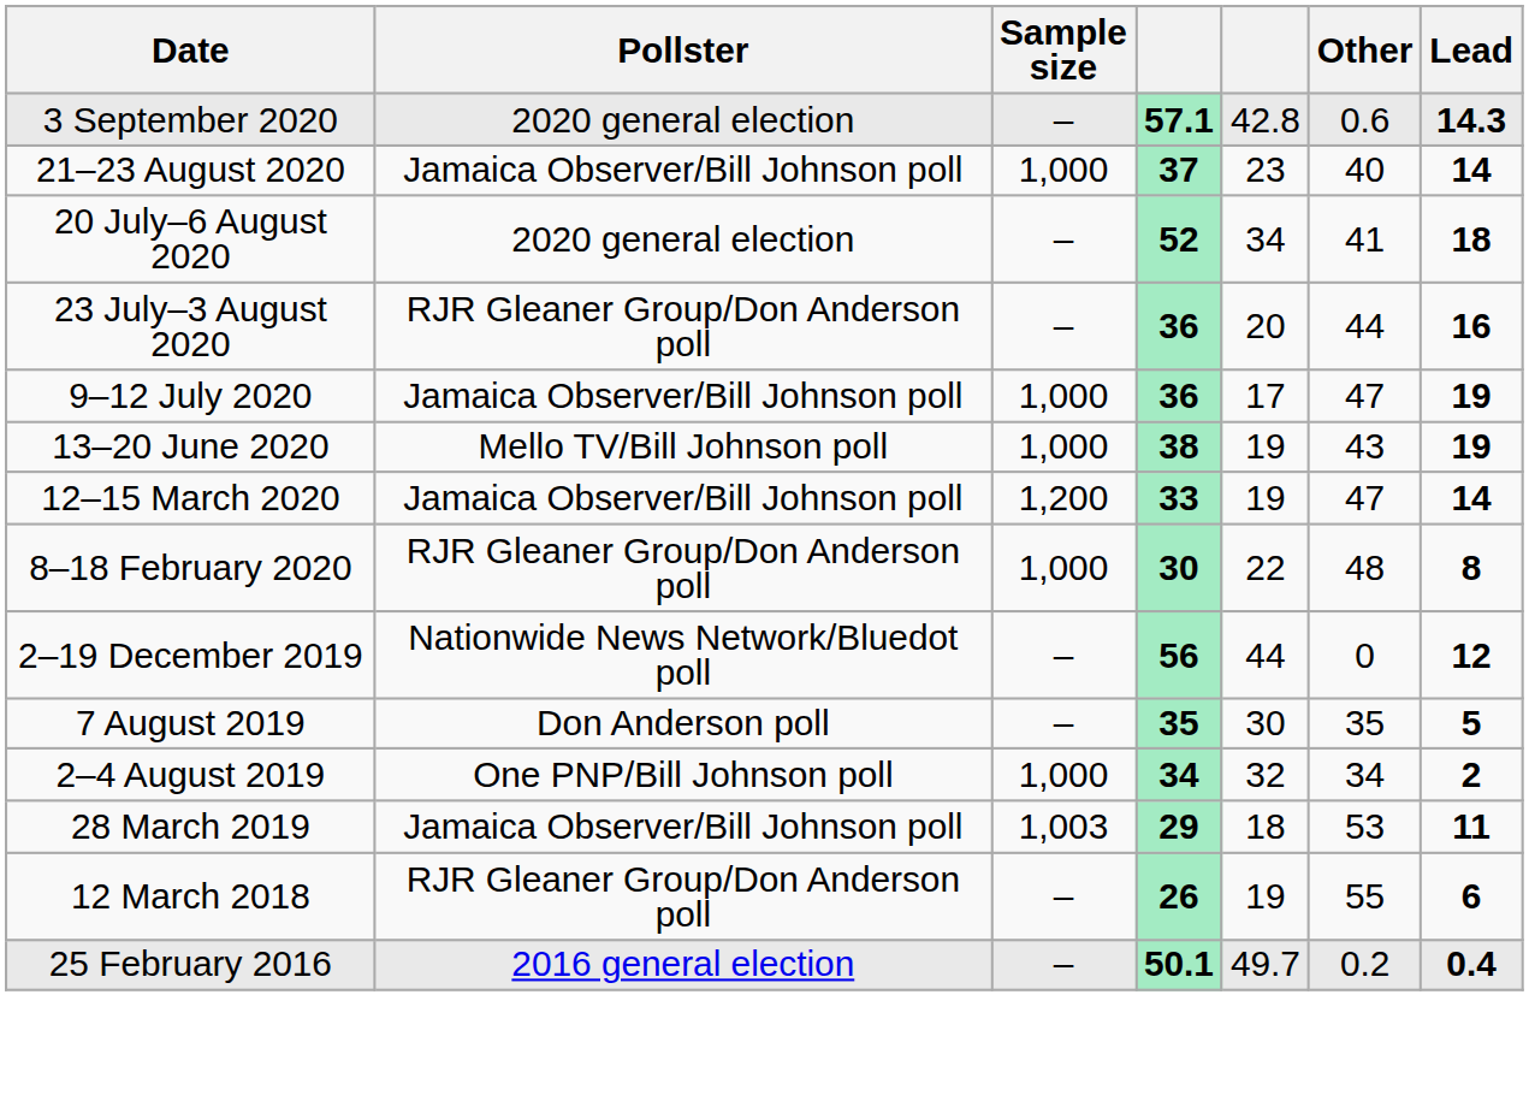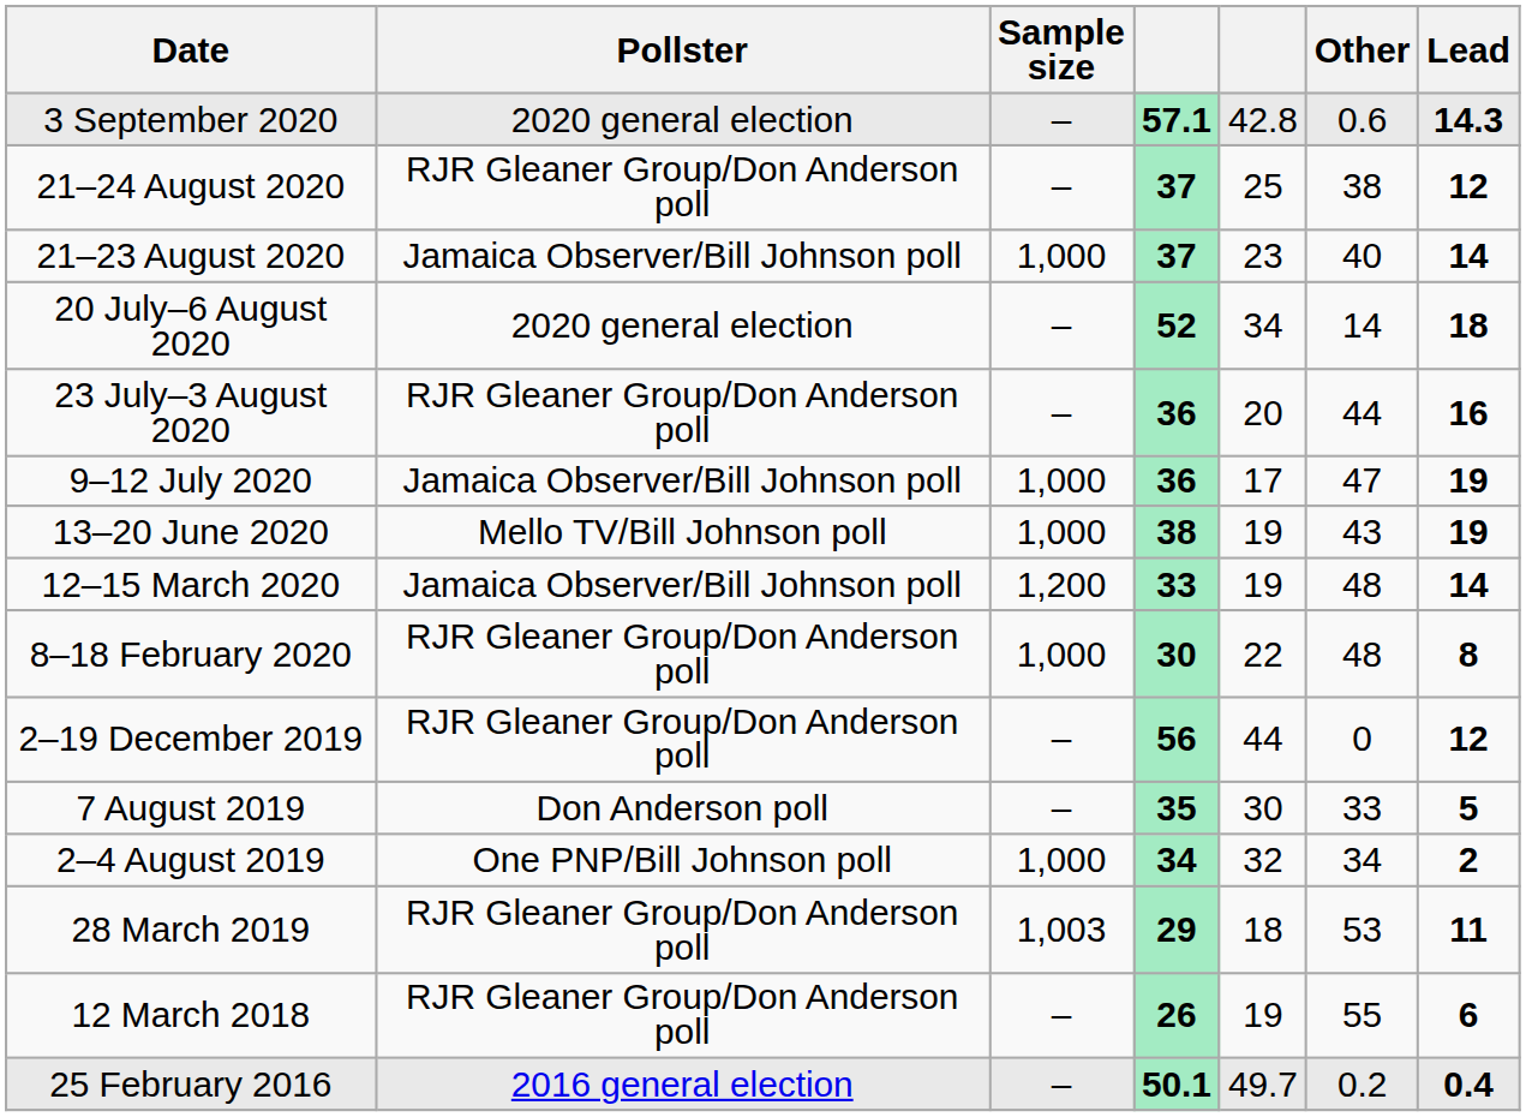+ row: 21–24 August 2020 | RJR Gleaner Group/Don Anderson poll | – | 37 | 25 | 38 | 12
20 July–6 August 2020 | Other: 41 -> 14
12–15 March 2020 | Other: 47 -> 48
2–19 December 2019 | Pollster: Nationwide News Network/Bluedot poll -> RJR Gleaner Group/Don Anderson poll
7 August 2019 | Other: 35 -> 33
28 March 2019 | Pollster: Jamaica Observer/Bill Johnson poll -> RJR Gleaner Group/Don Anderson poll
